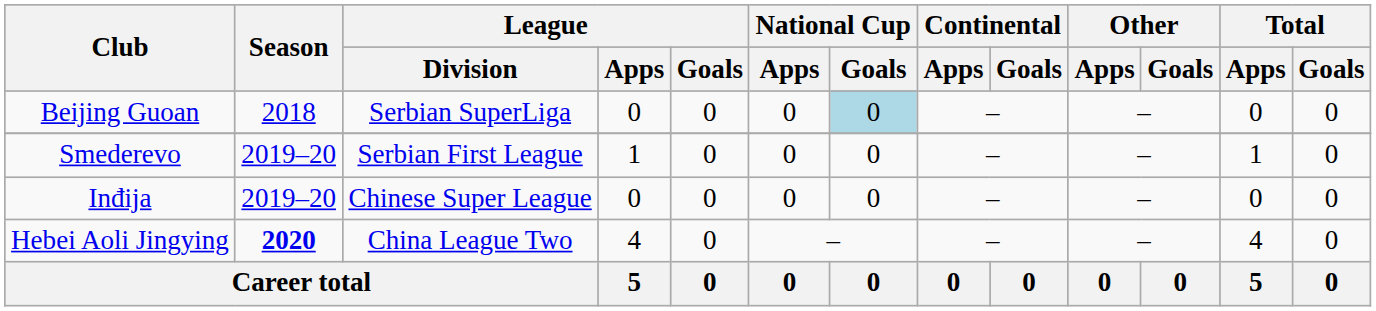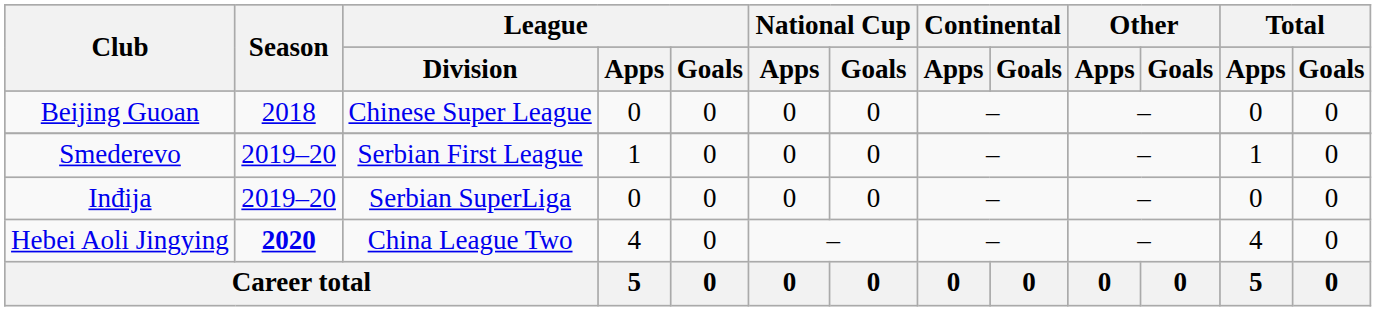Beijing Guoan | League / Division: Serbian SuperLiga -> Chinese Super League
Beijing Guoan | National Cup / Goals: lightblue background -> no background
Inđija | League / Division: Chinese Super League -> Serbian SuperLiga
